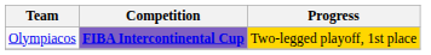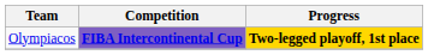Olympiacos | Progress: normal -> bold
